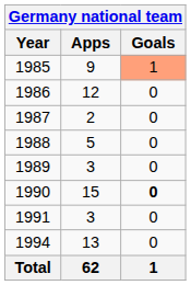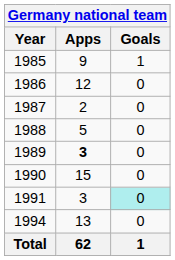1985 | Goals: lightsalmon background -> no background
1989 | Apps: normal -> bold
1990 | Goals: bold -> normal
1991 | Goals: no background -> paleturquoise background
